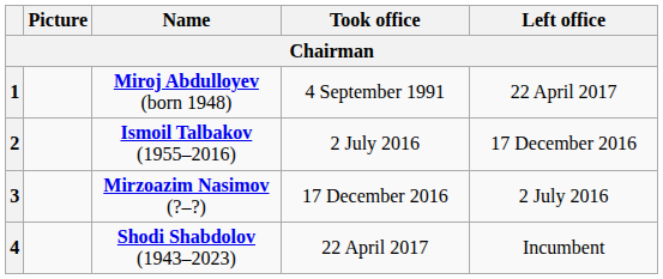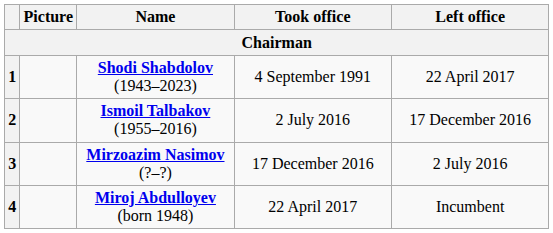1 | Name: Miroj Abdulloyev (born 1948) -> Shodi Shabdolov (1943–2023)
4 | Name: Shodi Shabdolov (1943–2023) -> Miroj Abdulloyev (born 1948)
